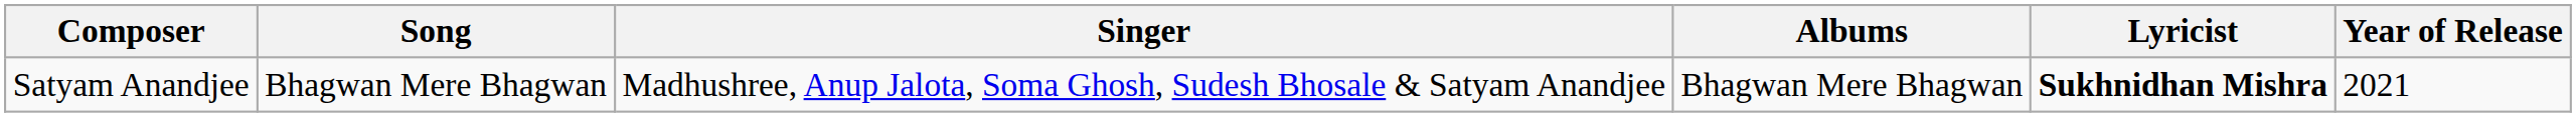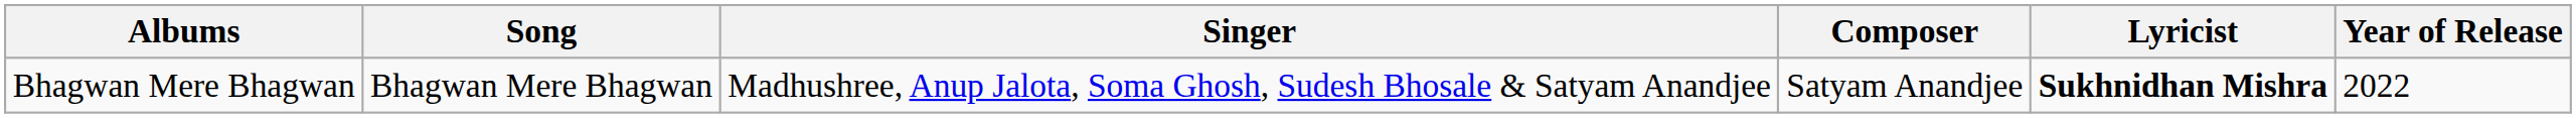columns swapped: Albums <-> Composer
row 2 | Year of Release: 2021 -> 2022
